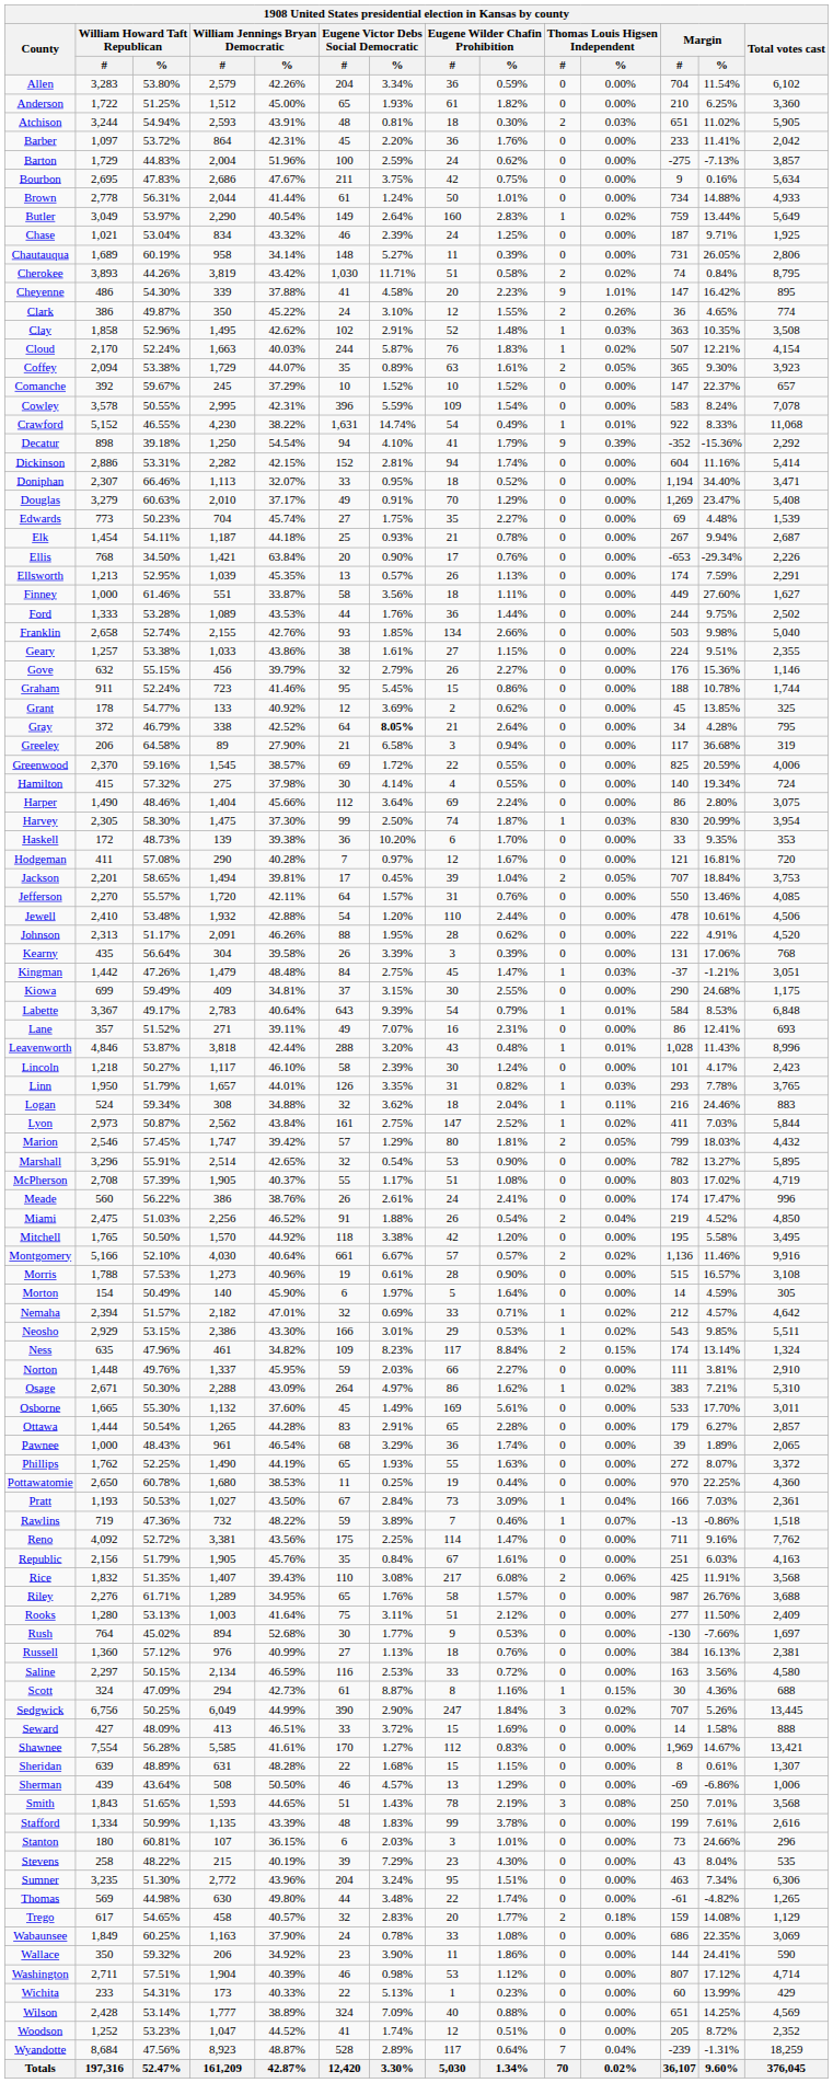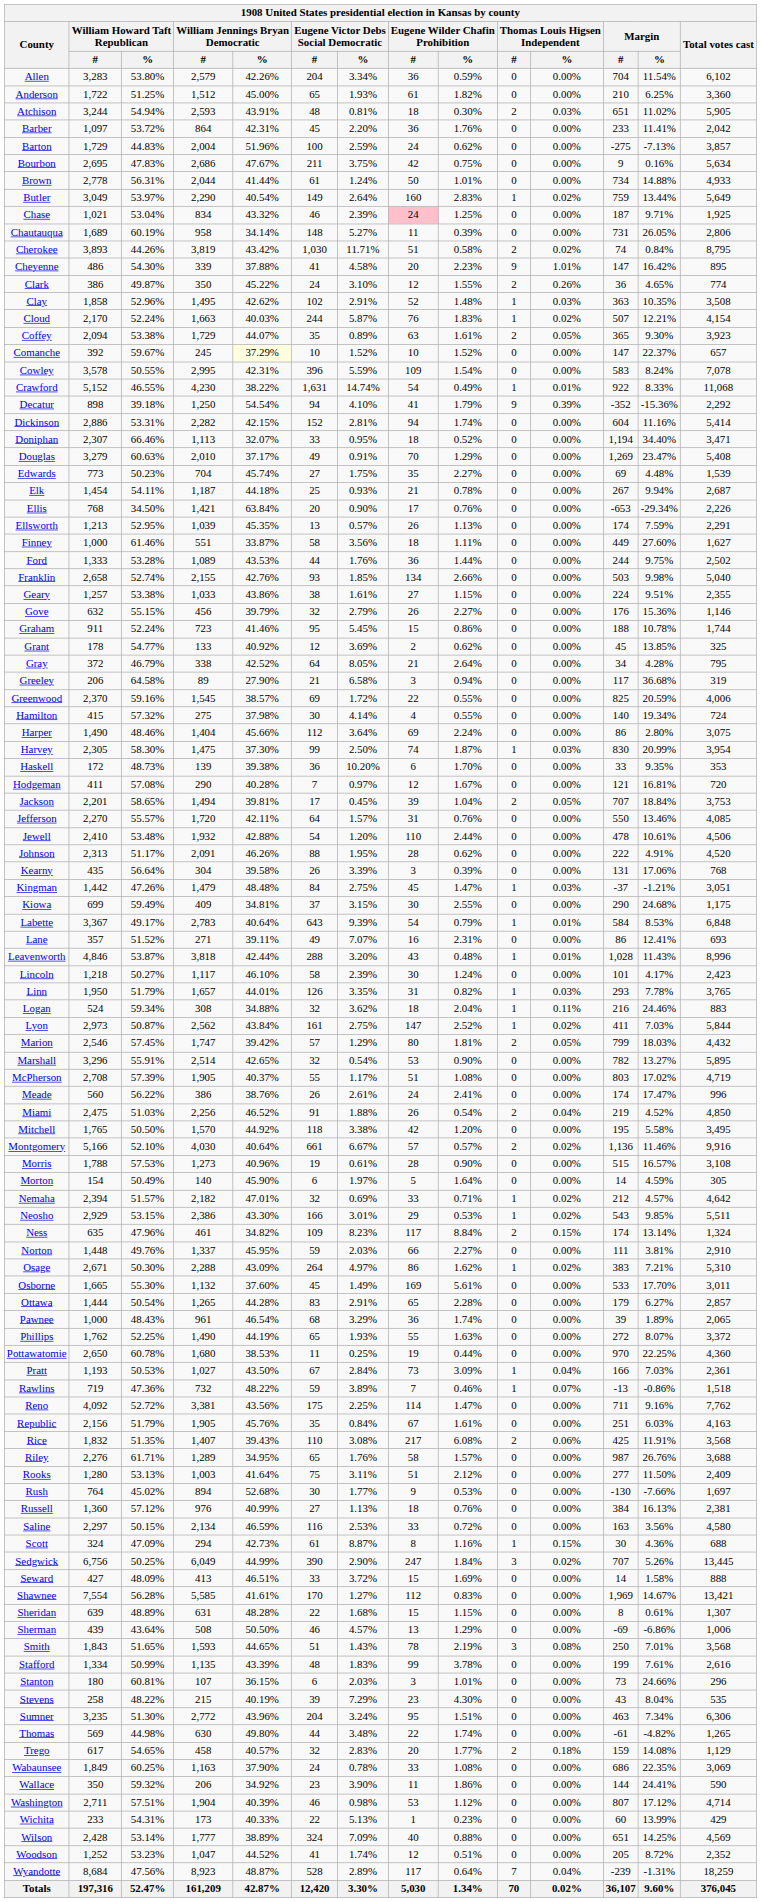Chase | Eugene Wilder Chafin Prohibition / #: no background -> pink background
Comanche | William Jennings Bryan Democratic / %: no background -> lightyellow background
Gray | Eugene Victor Debs Social Democratic / %: bold -> normal
